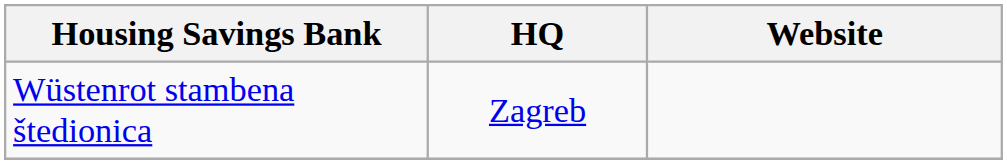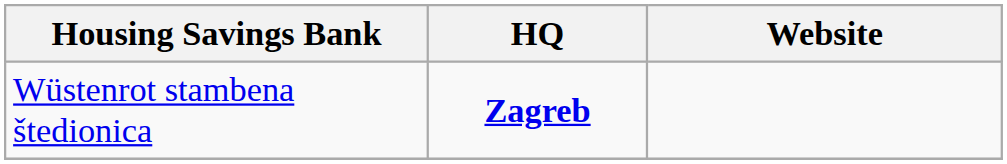Wüstenrot stambena štedionica | HQ: normal -> bold
